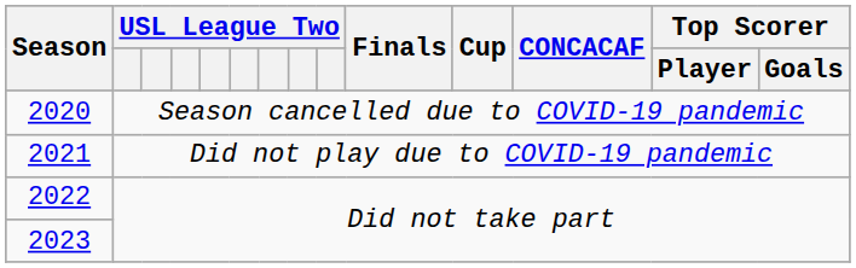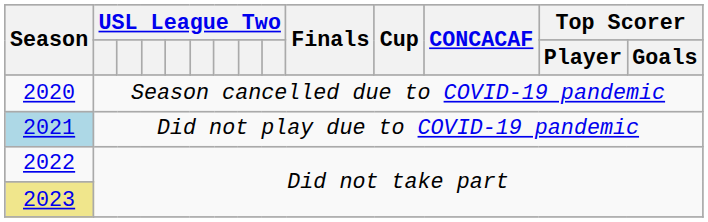2021 | Season: no background -> lightblue background
2023 | Season: no background -> khaki background
